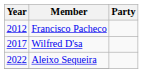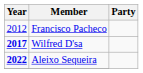Wilfred D'sa | Year: normal -> bold
Aleixo Sequeira | Year: normal -> bold
